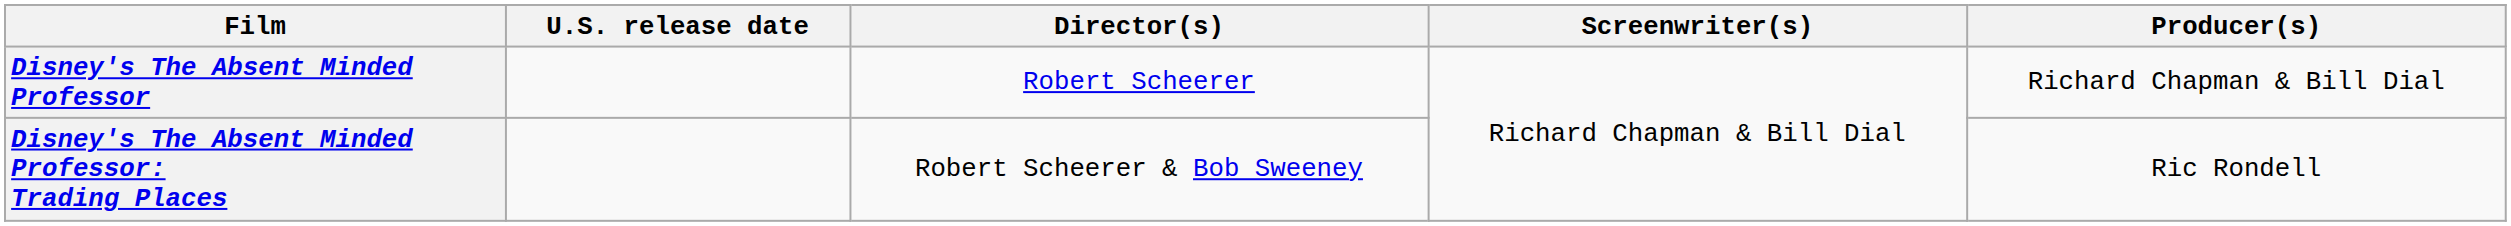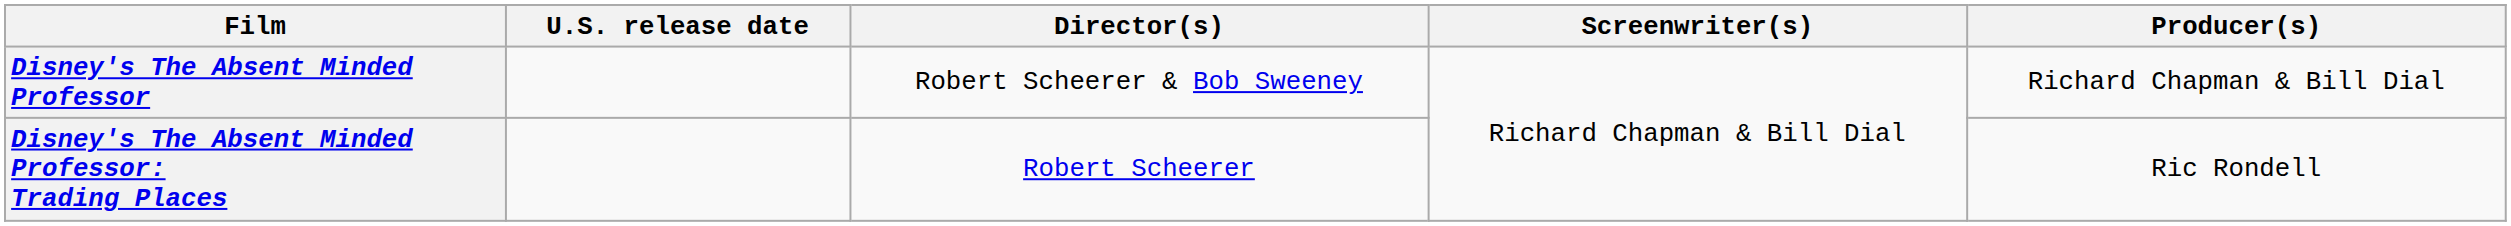Disney's The Absent Minded Professor | Director(s): Robert Scheerer -> Robert Scheerer & Bob Sweeney
Disney's The Absent Minded Professor: Trading Places | Director(s): Robert Scheerer & Bob Sweeney -> Robert Scheerer
